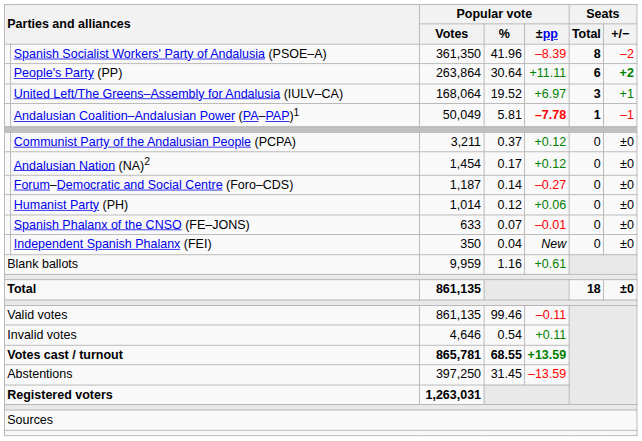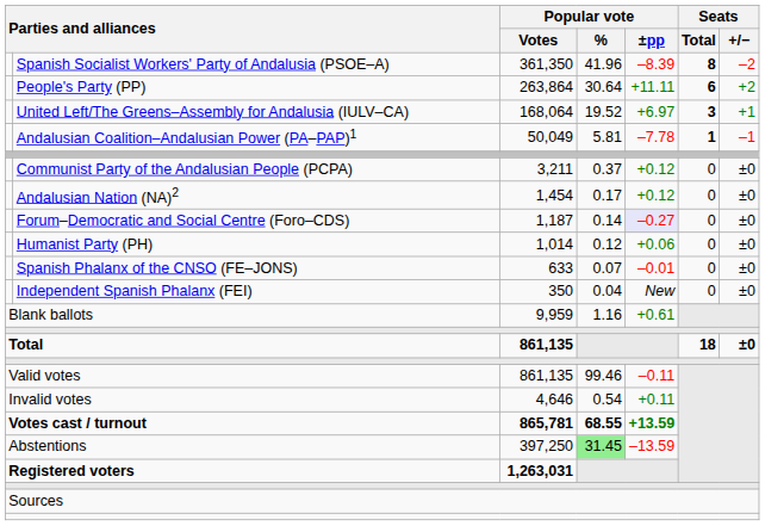People's Party (PP) | Seats / +/−: bold -> normal
Andalusian Coalition–Andalusian Power (PA–PAP)1 | Popular vote / ±pp: bold -> normal
Forum–Democratic and Social Centre (Foro–CDS) | Popular vote / ±pp: no background -> lavender background
Abstentions | Popular vote / %: no background -> lightgreen background
